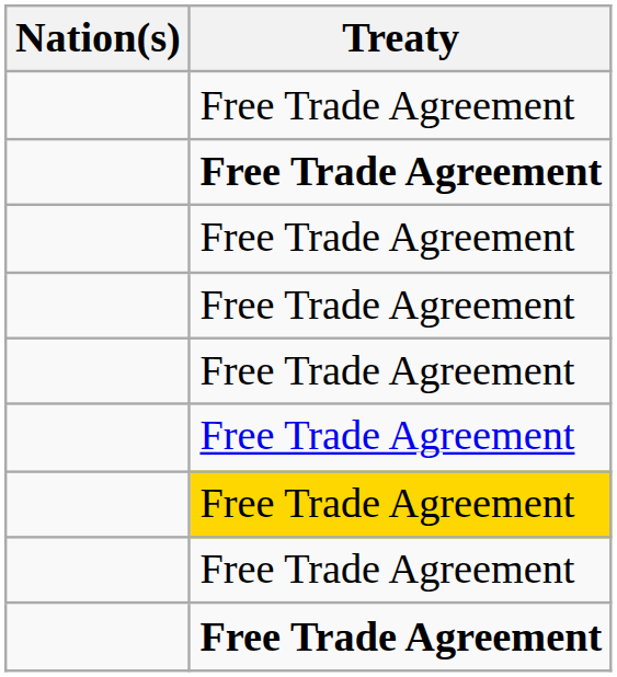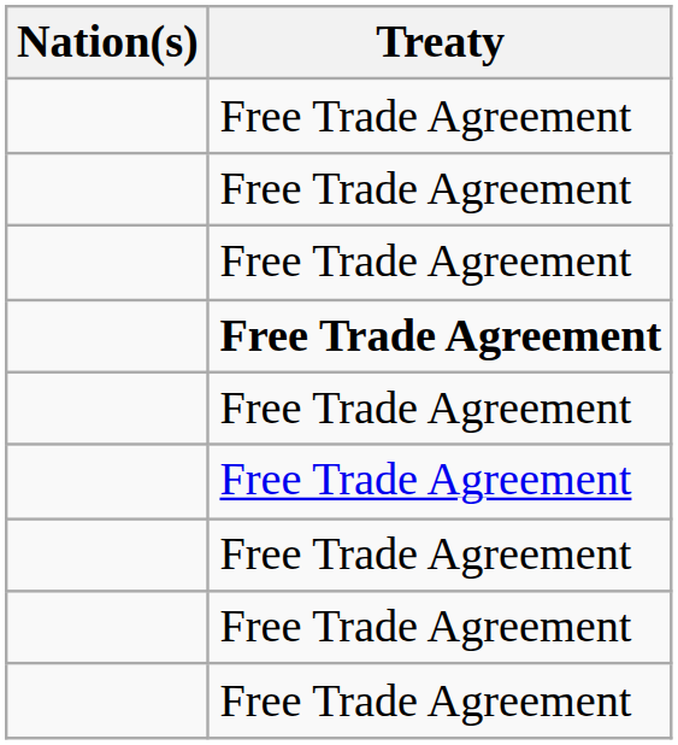row 3 | Treaty: bold -> normal
row 5 | Treaty: normal -> bold
row 8 | Treaty: gold background -> no background
row 10 | Treaty: bold -> normal
